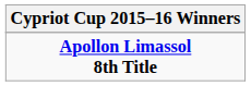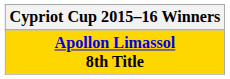row 2 | column 1: no background -> gold background
